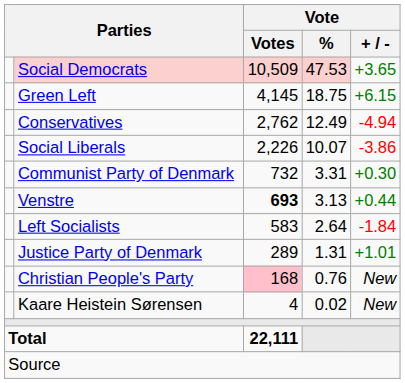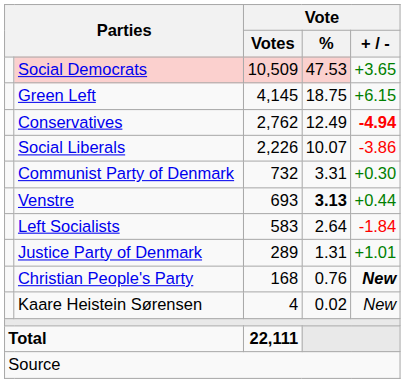Conservatives | Vote / + / -: normal -> bold
Venstre | Vote / Votes: bold -> normal
Venstre | Vote / %: normal -> bold
Christian People's Party | Vote / Votes: pink background -> no background
Christian People's Party | Vote / + / -: normal -> bold
